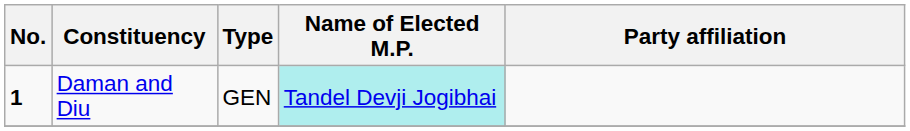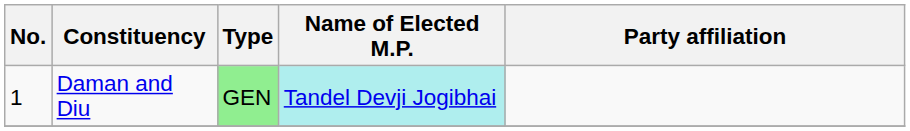Daman and Diu | No.: bold -> normal
Daman and Diu | Type: no background -> lightgreen background
